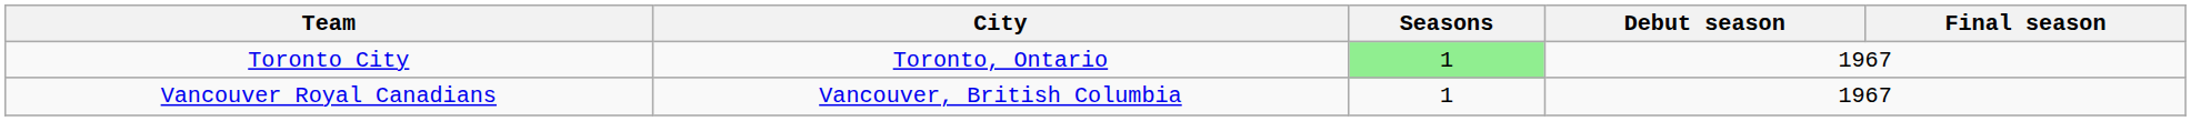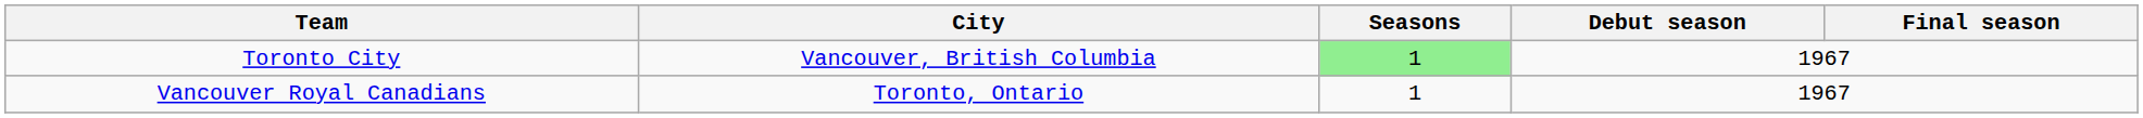Toronto City | City: Toronto, Ontario -> Vancouver, British Columbia
Vancouver Royal Canadians | City: Vancouver, British Columbia -> Toronto, Ontario
